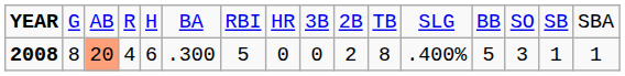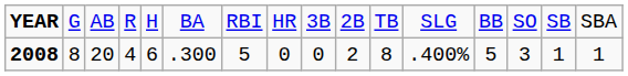2008 | column 3: lightsalmon background -> no background
